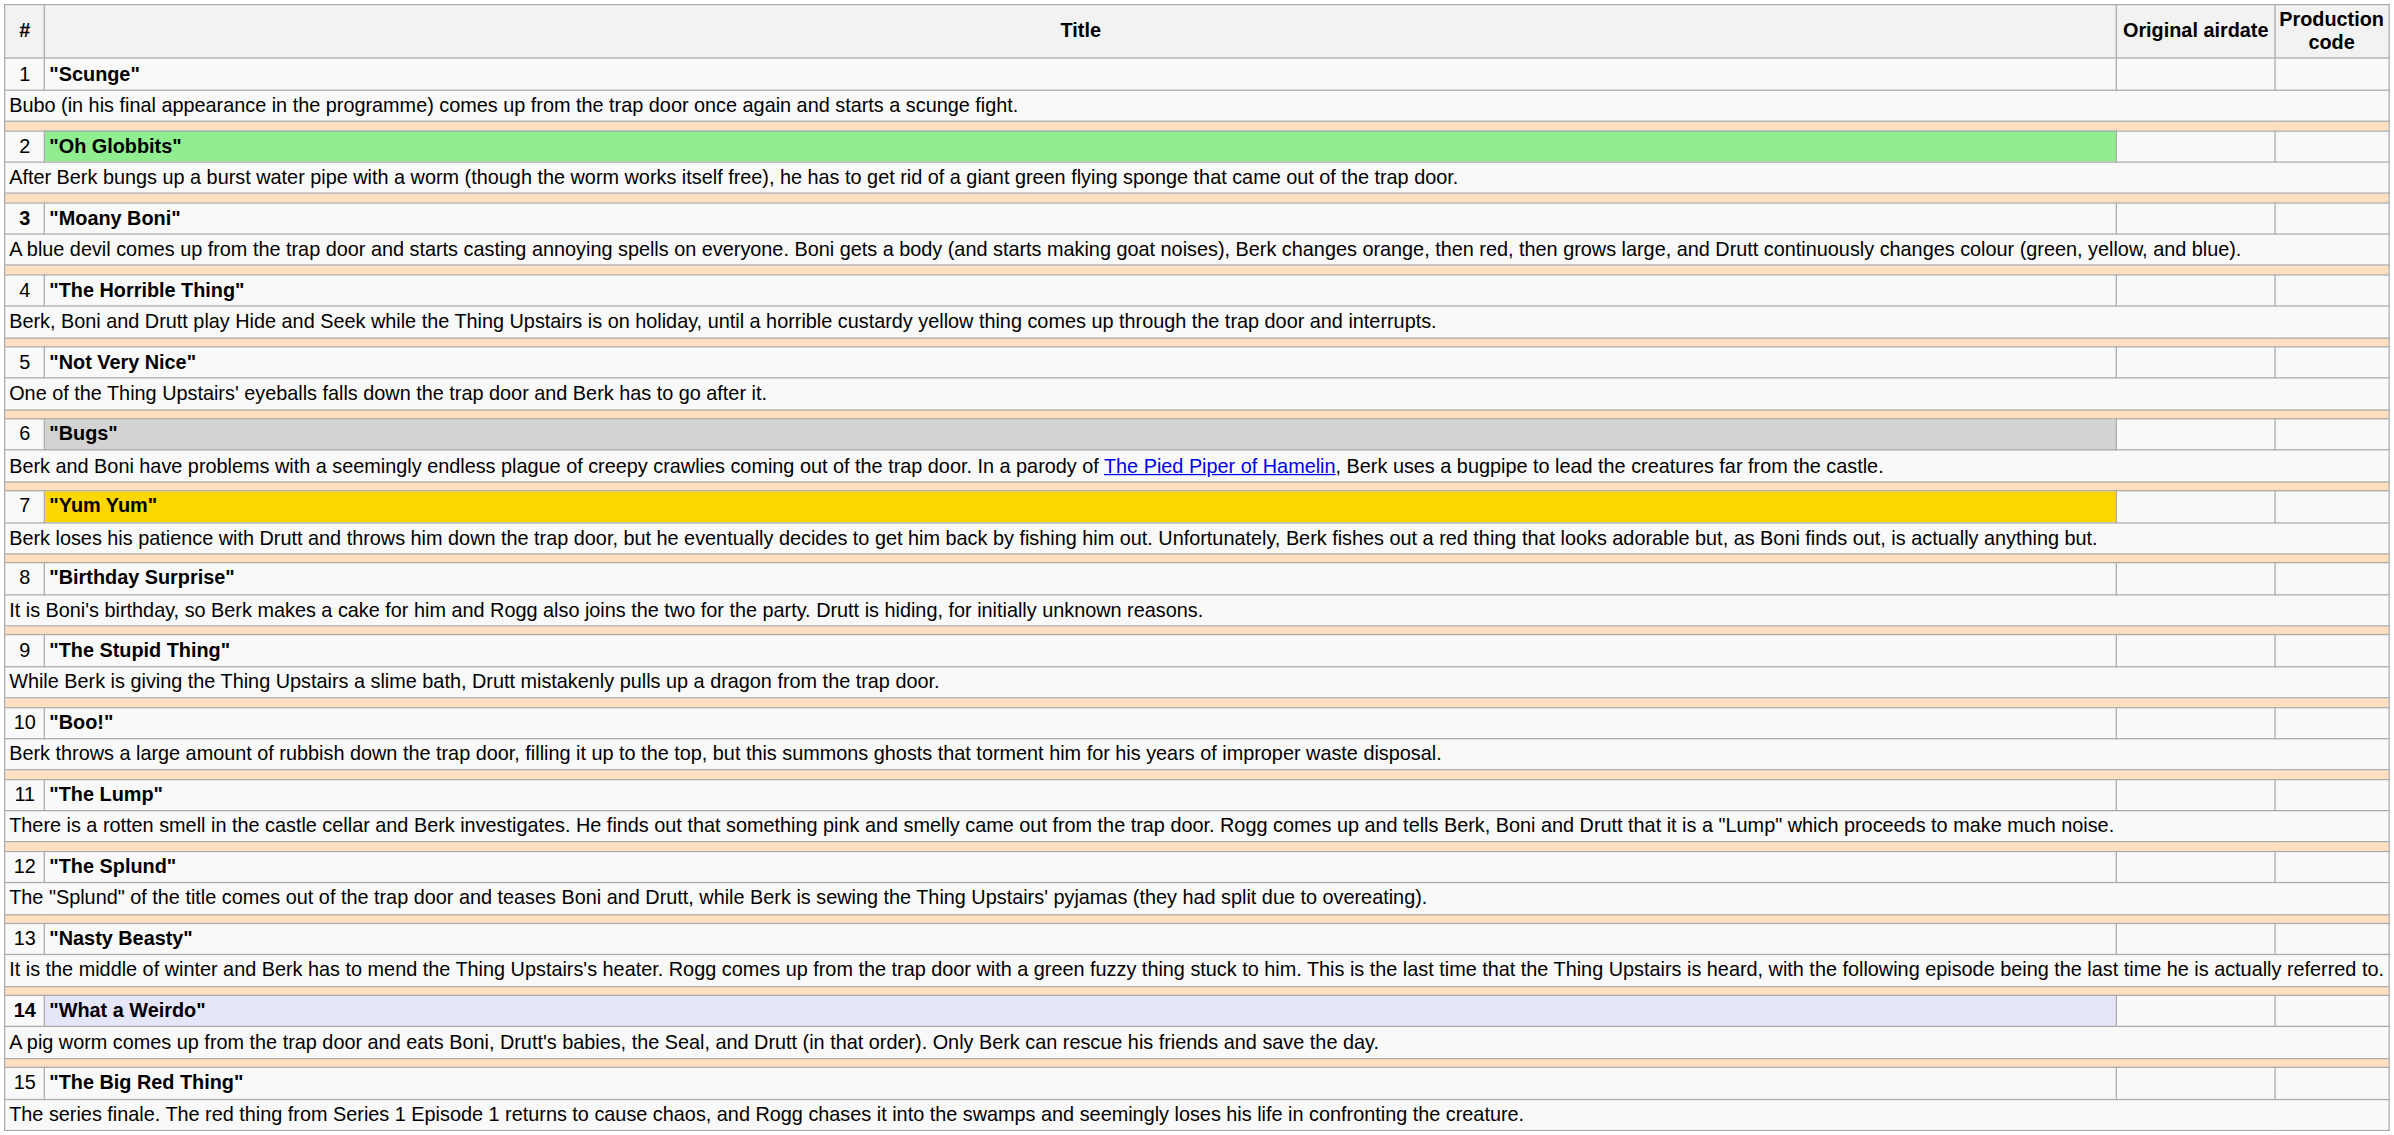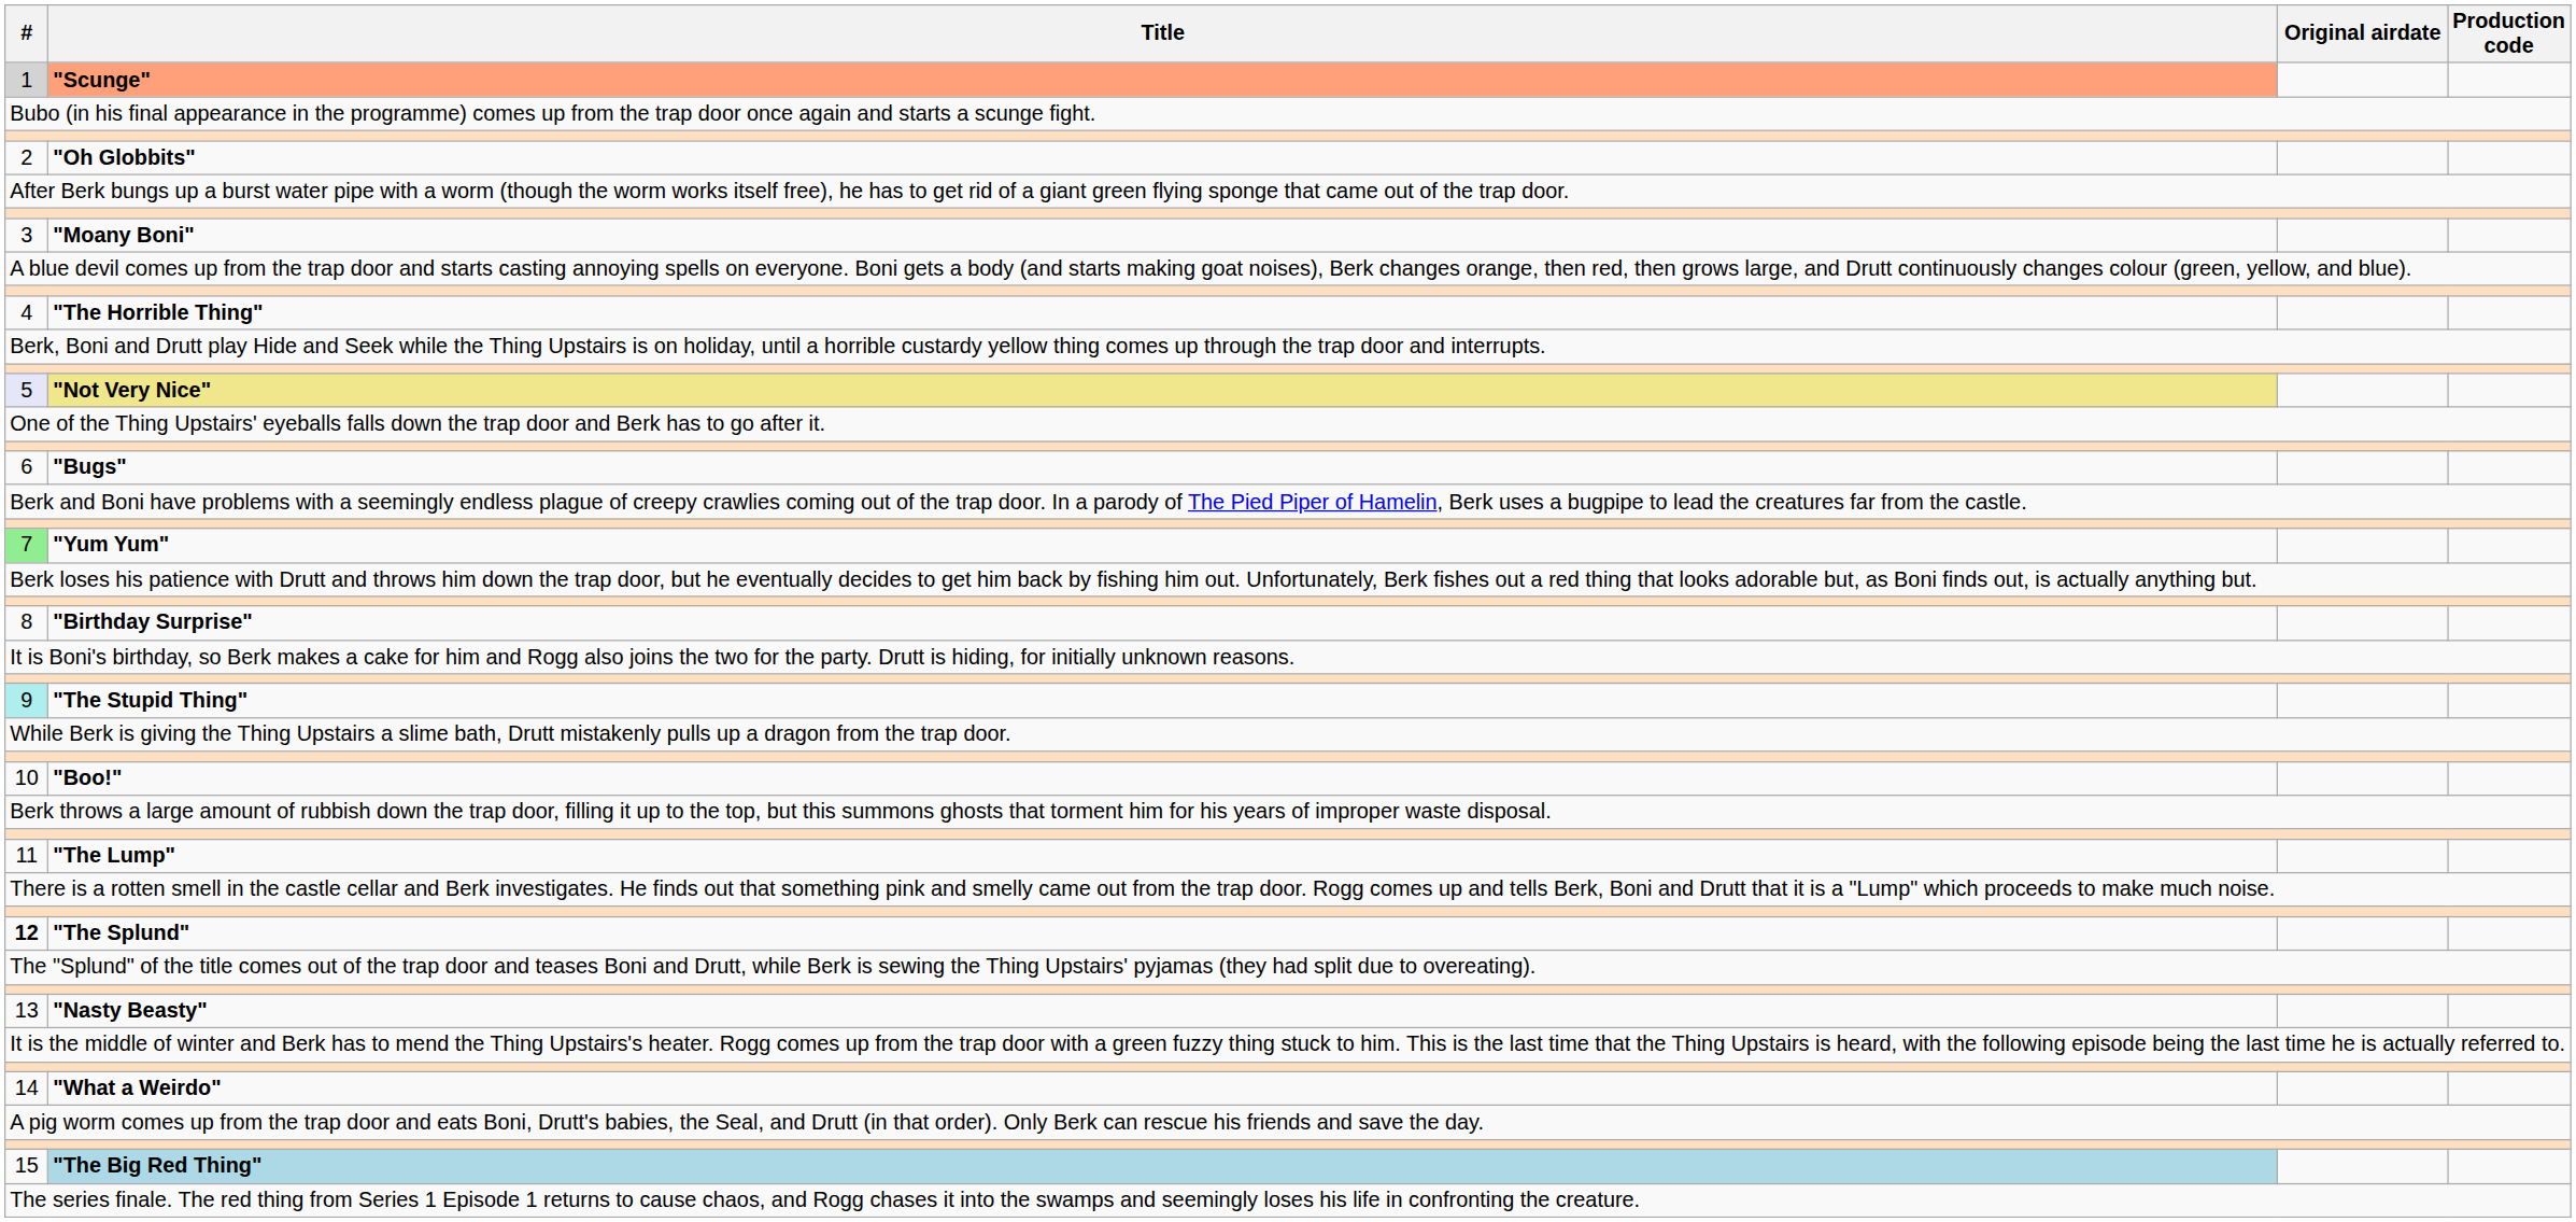1 | #: no background -> lightgrey background
1 | Title: no background -> lightsalmon background
2 | Title: lightgreen background -> no background
3 | #: bold -> normal
5 | #: no background -> lavender background
5 | Title: no background -> khaki background
6 | Title: lightgrey background -> no background
7 | #: no background -> lightgreen background
7 | Title: gold background -> no background
9 | #: no background -> paleturquoise background
12 | #: normal -> bold
14 | #: bold -> normal
14 | Title: lavender background -> no background
15 | Title: no background -> lightblue background
